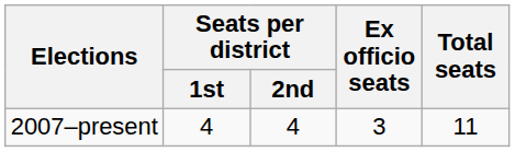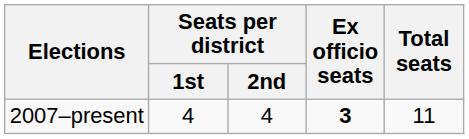2007–present | Ex officio seats: normal -> bold
